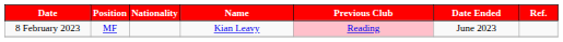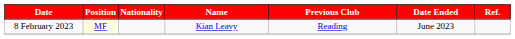8 February 2023 | Position: no background -> lightyellow background
8 February 2023 | Previous Club: pink background -> no background
